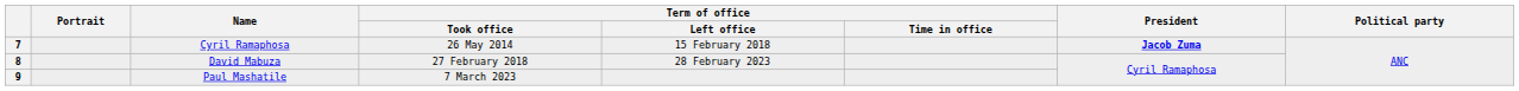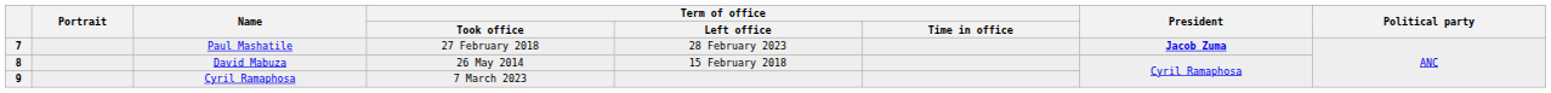7 | Name: Cyril Ramaphosa -> Paul Mashatile
7 | Term of office / Took office: 26 May 2014 -> 27 February 2018
7 | Term of office / Left office: 15 February 2018 -> 28 February 2023
8 | Term of office / Took office: 27 February 2018 -> 26 May 2014
8 | Term of office / Left office: 28 February 2023 -> 15 February 2018
9 | Name: Paul Mashatile -> Cyril Ramaphosa
